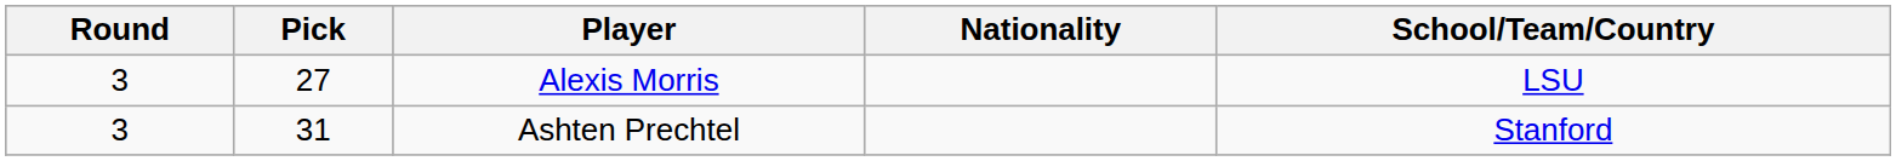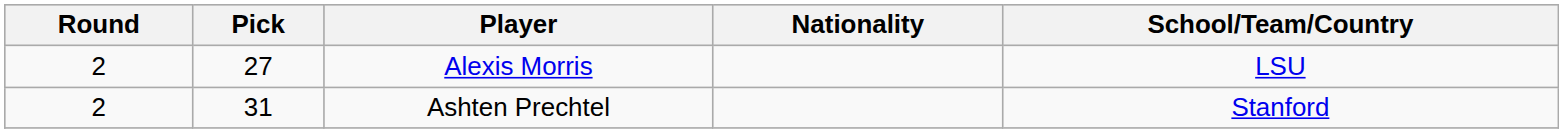Alexis Morris | Round: 3 -> 2
Ashten Prechtel | Round: 3 -> 2
